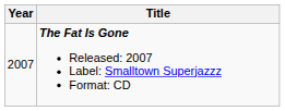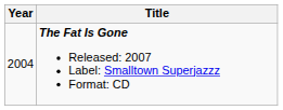row 2 | Year: 2007 -> 2004
